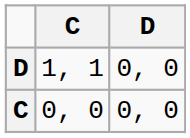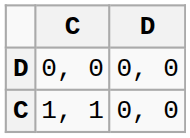row 2 | C: 1, 1 -> 0, 0
row 3 | C: 0, 0 -> 1, 1
